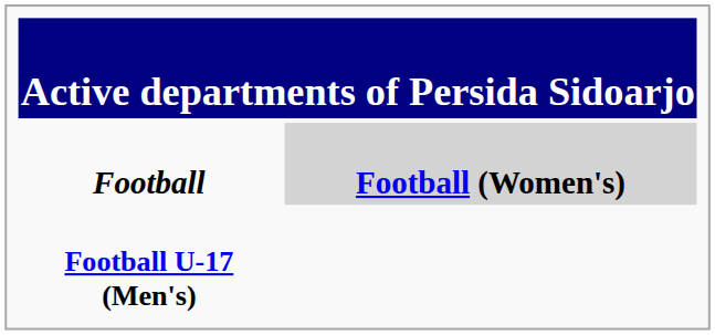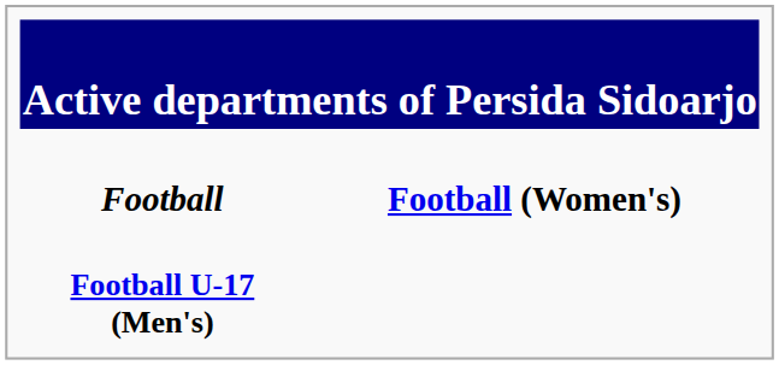Football | column 2: lightgrey background -> no background
